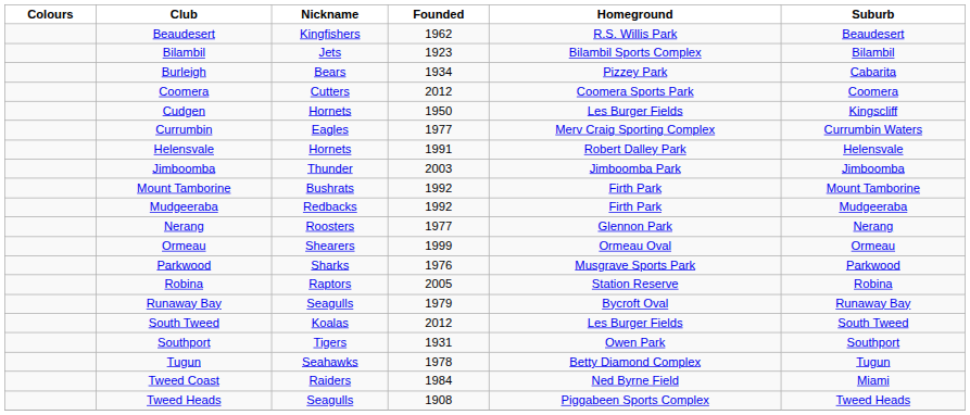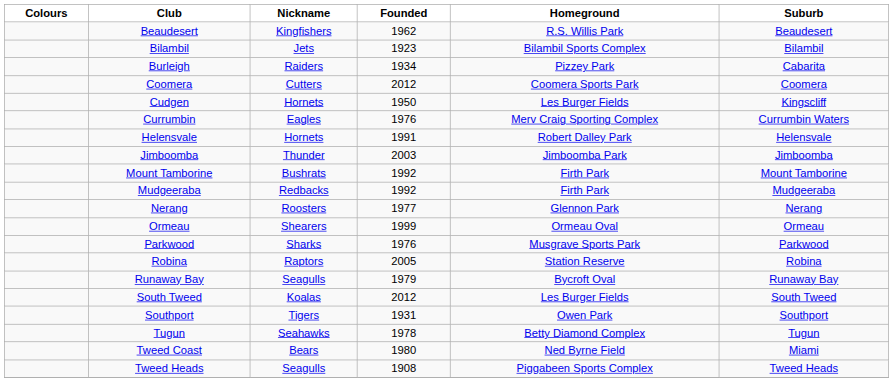Burleigh | Nickname: Bears -> Raiders
Currumbin | Founded: 1977 -> 1976
Tweed Coast | Nickname: Raiders -> Bears
Tweed Coast | Founded: 1984 -> 1980
